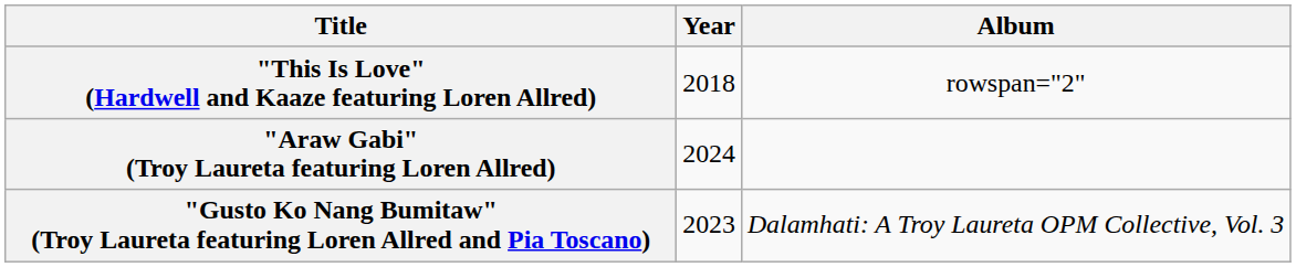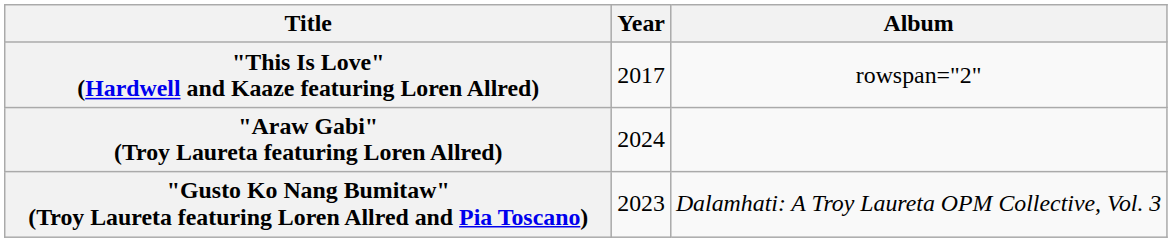"This Is Love" (Hardwell and Kaaze featuring Loren Allred) | Year: 2018 -> 2017
